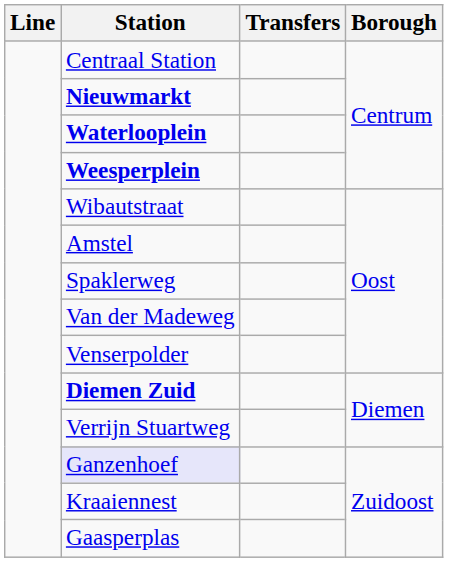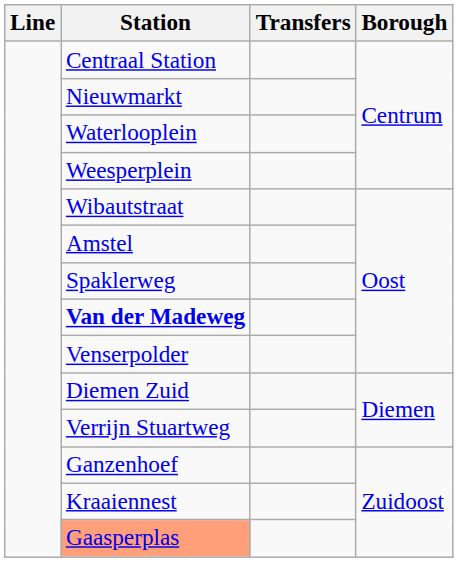Nieuwmarkt | Station: bold -> normal
Waterlooplein | Station: bold -> normal
Weesperplein | Station: bold -> normal
Van der Madeweg | Station: normal -> bold
Diemen Zuid | Station: bold -> normal
Ganzenhoef | Station: lavender background -> no background
Gaasperplas | Station: no background -> lightsalmon background
